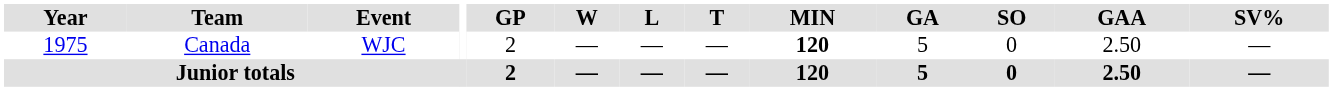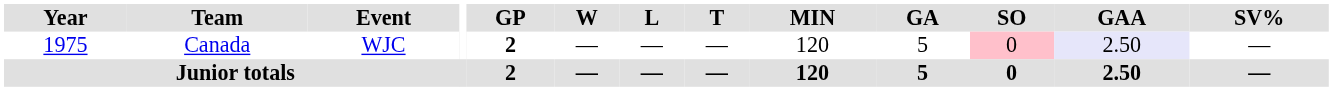Canada | GP: normal -> bold
Canada | MIN: bold -> normal
Canada | SO: no background -> pink background
Canada | GAA: no background -> lavender background
